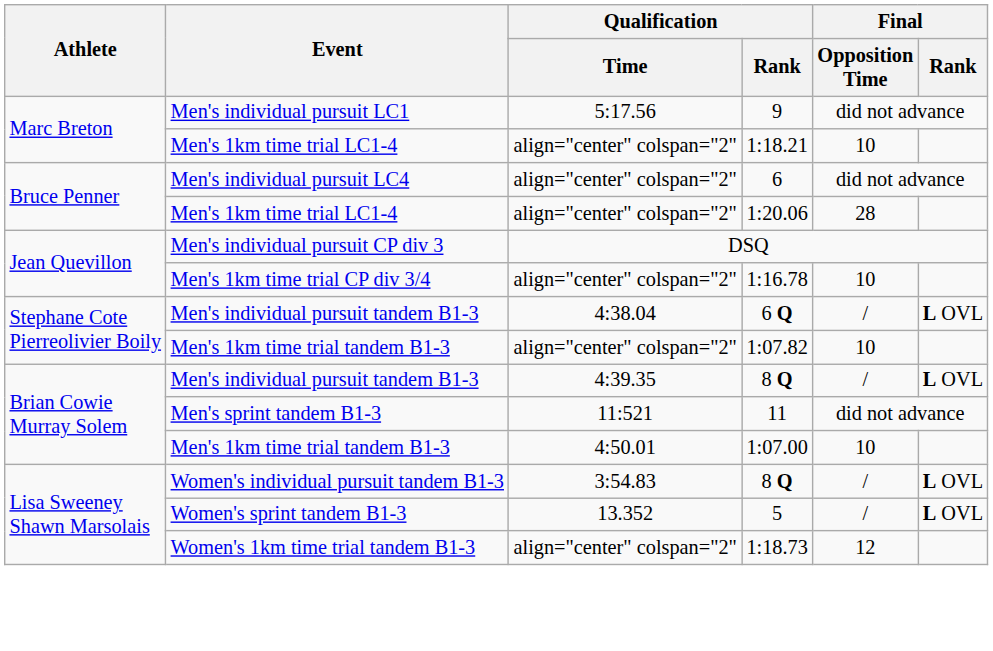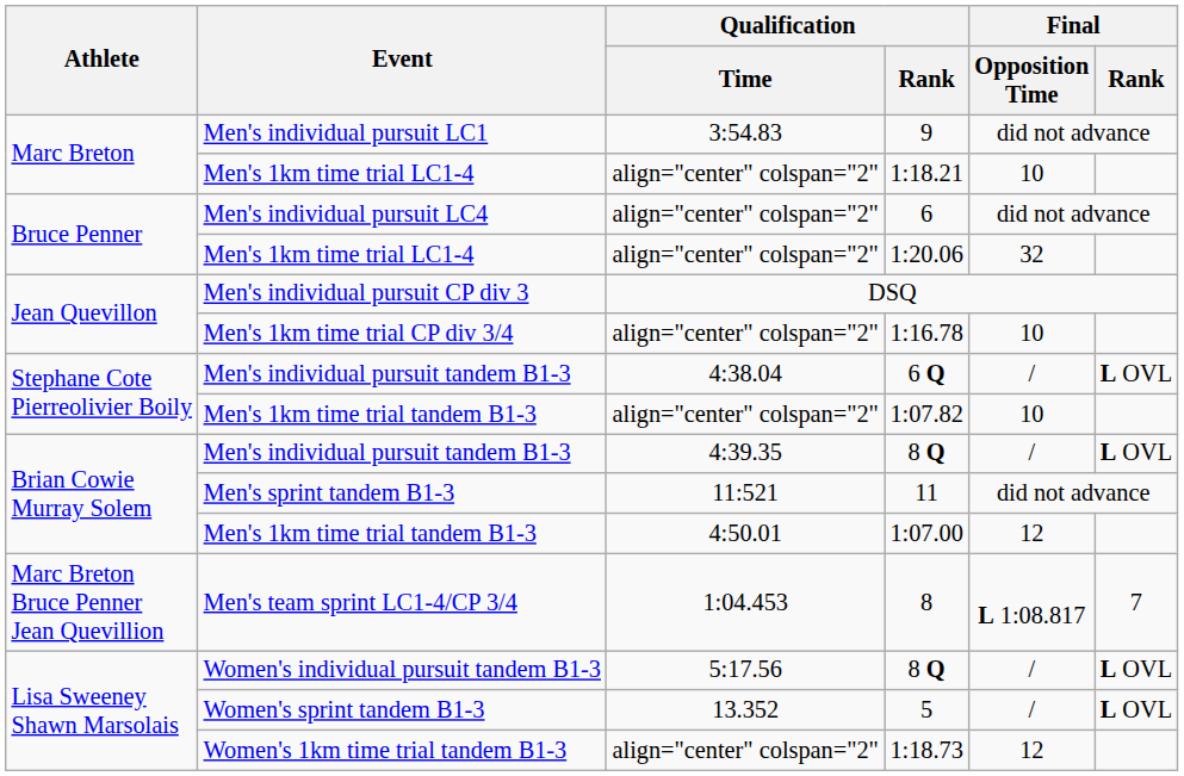9 | Qualification / Time: 5:17.56 -> 3:54.83
1:20.06 | Final / Opposition Time: 28 -> 32
1:07.00 | Final / Opposition Time: 10 -> 12
+ row: Marc Breton Bruce Penner Jean Quevillion | Men's team sprint LC1-4/CP 3/4 | 1:04.453 | 8 | L 1:08.817 | 7
Women's individual pursuit tandem B1-3 / 8 Q | Qualification / Time: 3:54.83 -> 5:17.56
